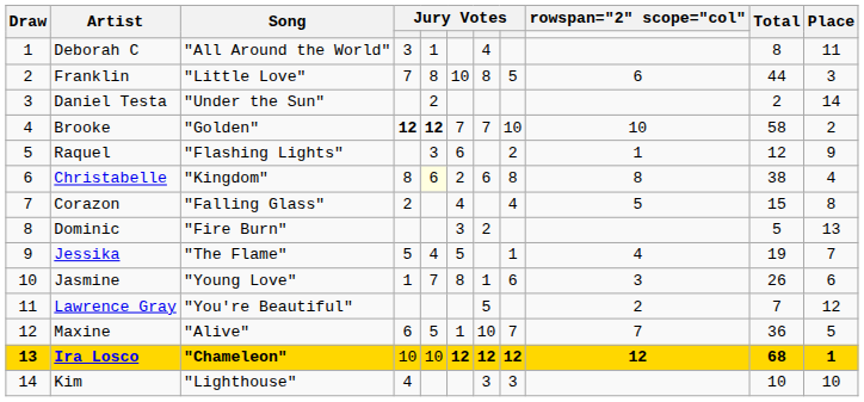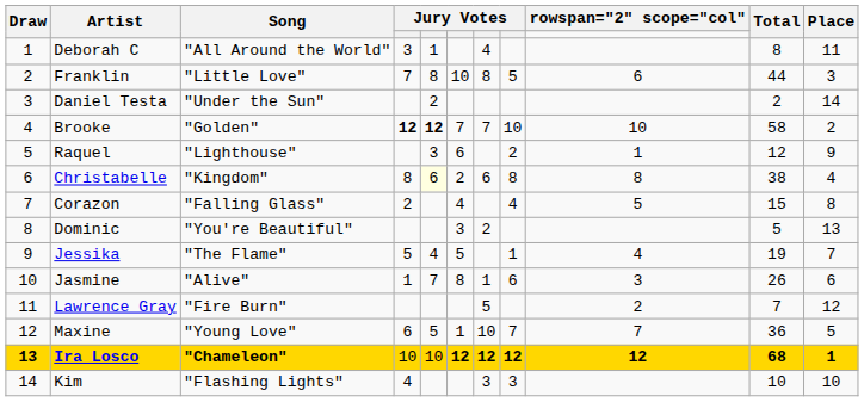Raquel | Song: "Flashing Lights" -> "Lighthouse"
Dominic | Song: "Fire Burn" -> "You're Beautiful"
Jasmine | Song: "Young Love" -> "Alive"
Lawrence Gray | Song: "You're Beautiful" -> "Fire Burn"
Maxine | Song: "Alive" -> "Young Love"
Kim | Song: "Lighthouse" -> "Flashing Lights"
